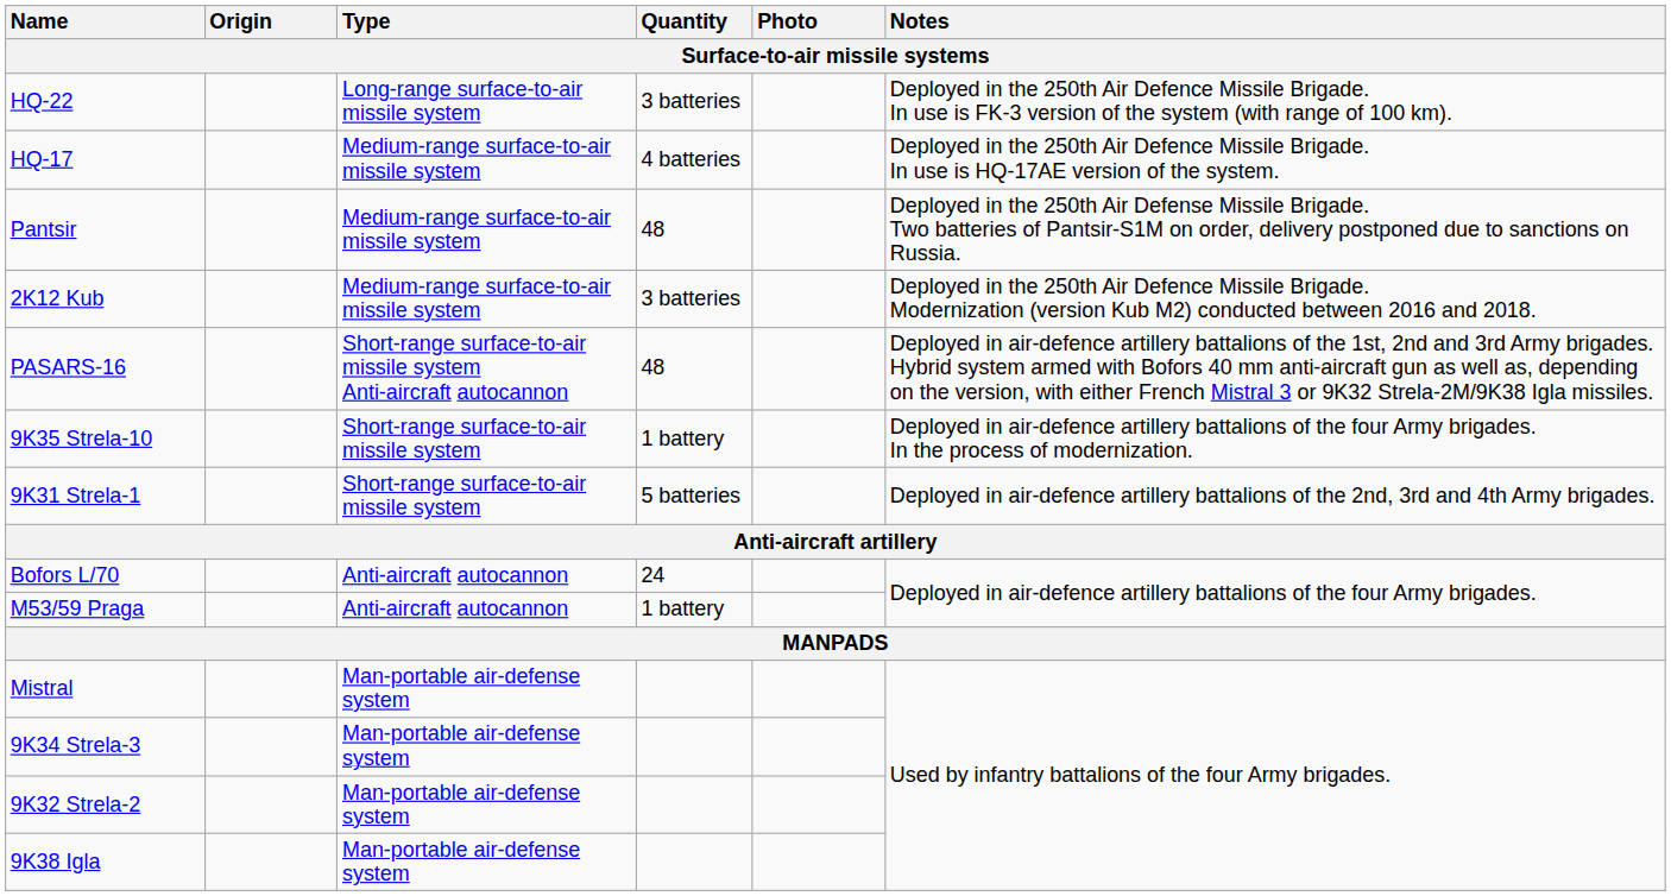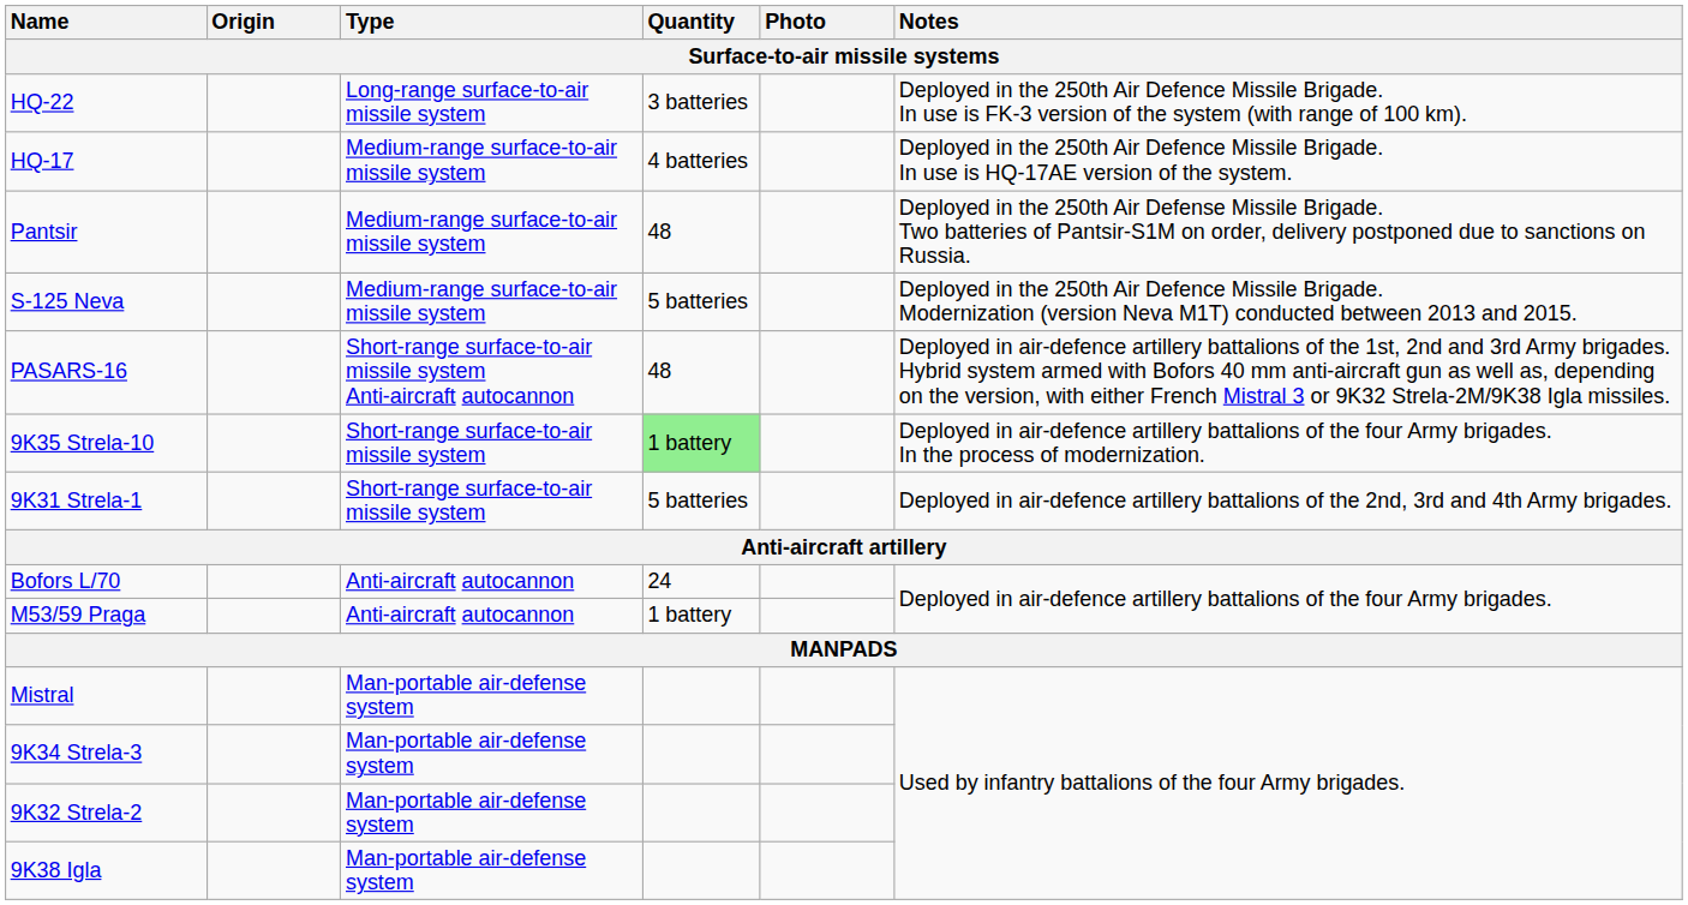+ row: S-125 Neva | Medium-range surface-to-air missile system | 5 batteries | Deployed in the 250th Air Defence Missile Brigade. Modernization (version Neva M1T) conducted between 2013 and 2015.
- row: 2K12 Kub | Medium-range surface-to-air missile system | 3 batteries | Deployed in the 250th Air Defence Missile Brigade. Modernization (version Kub M2) conducted between 2016 and 2018.
9K35 Strela-10 | Quantity: no background -> lightgreen background
